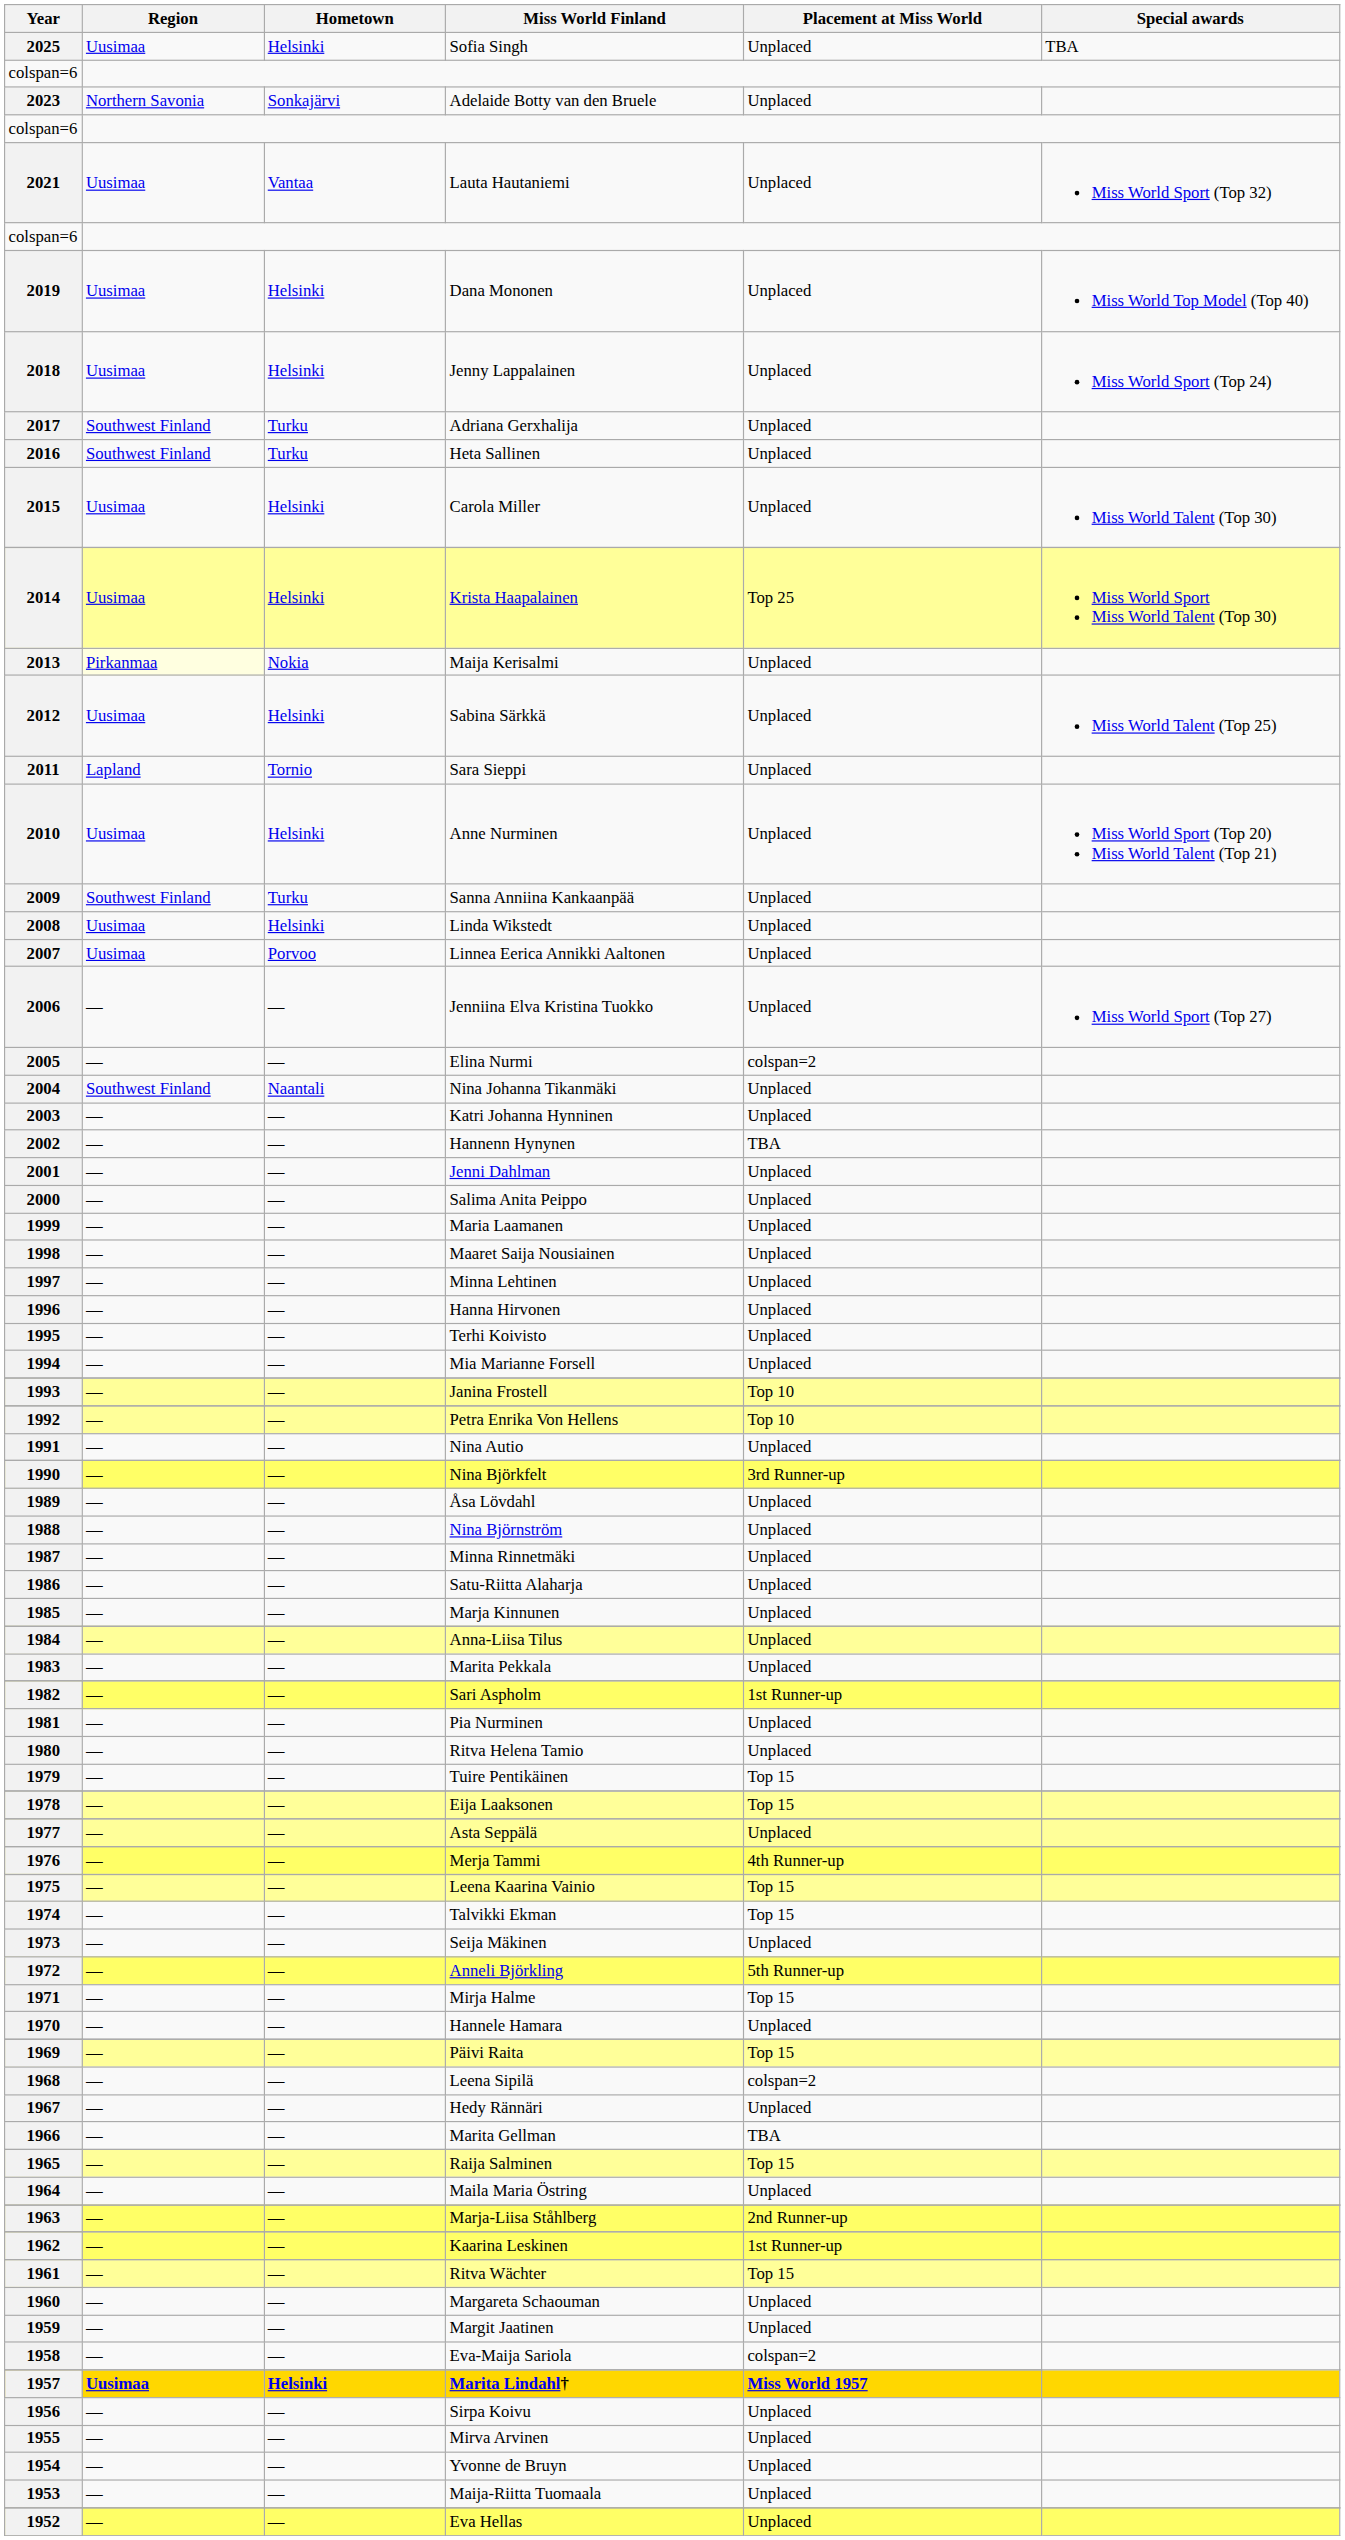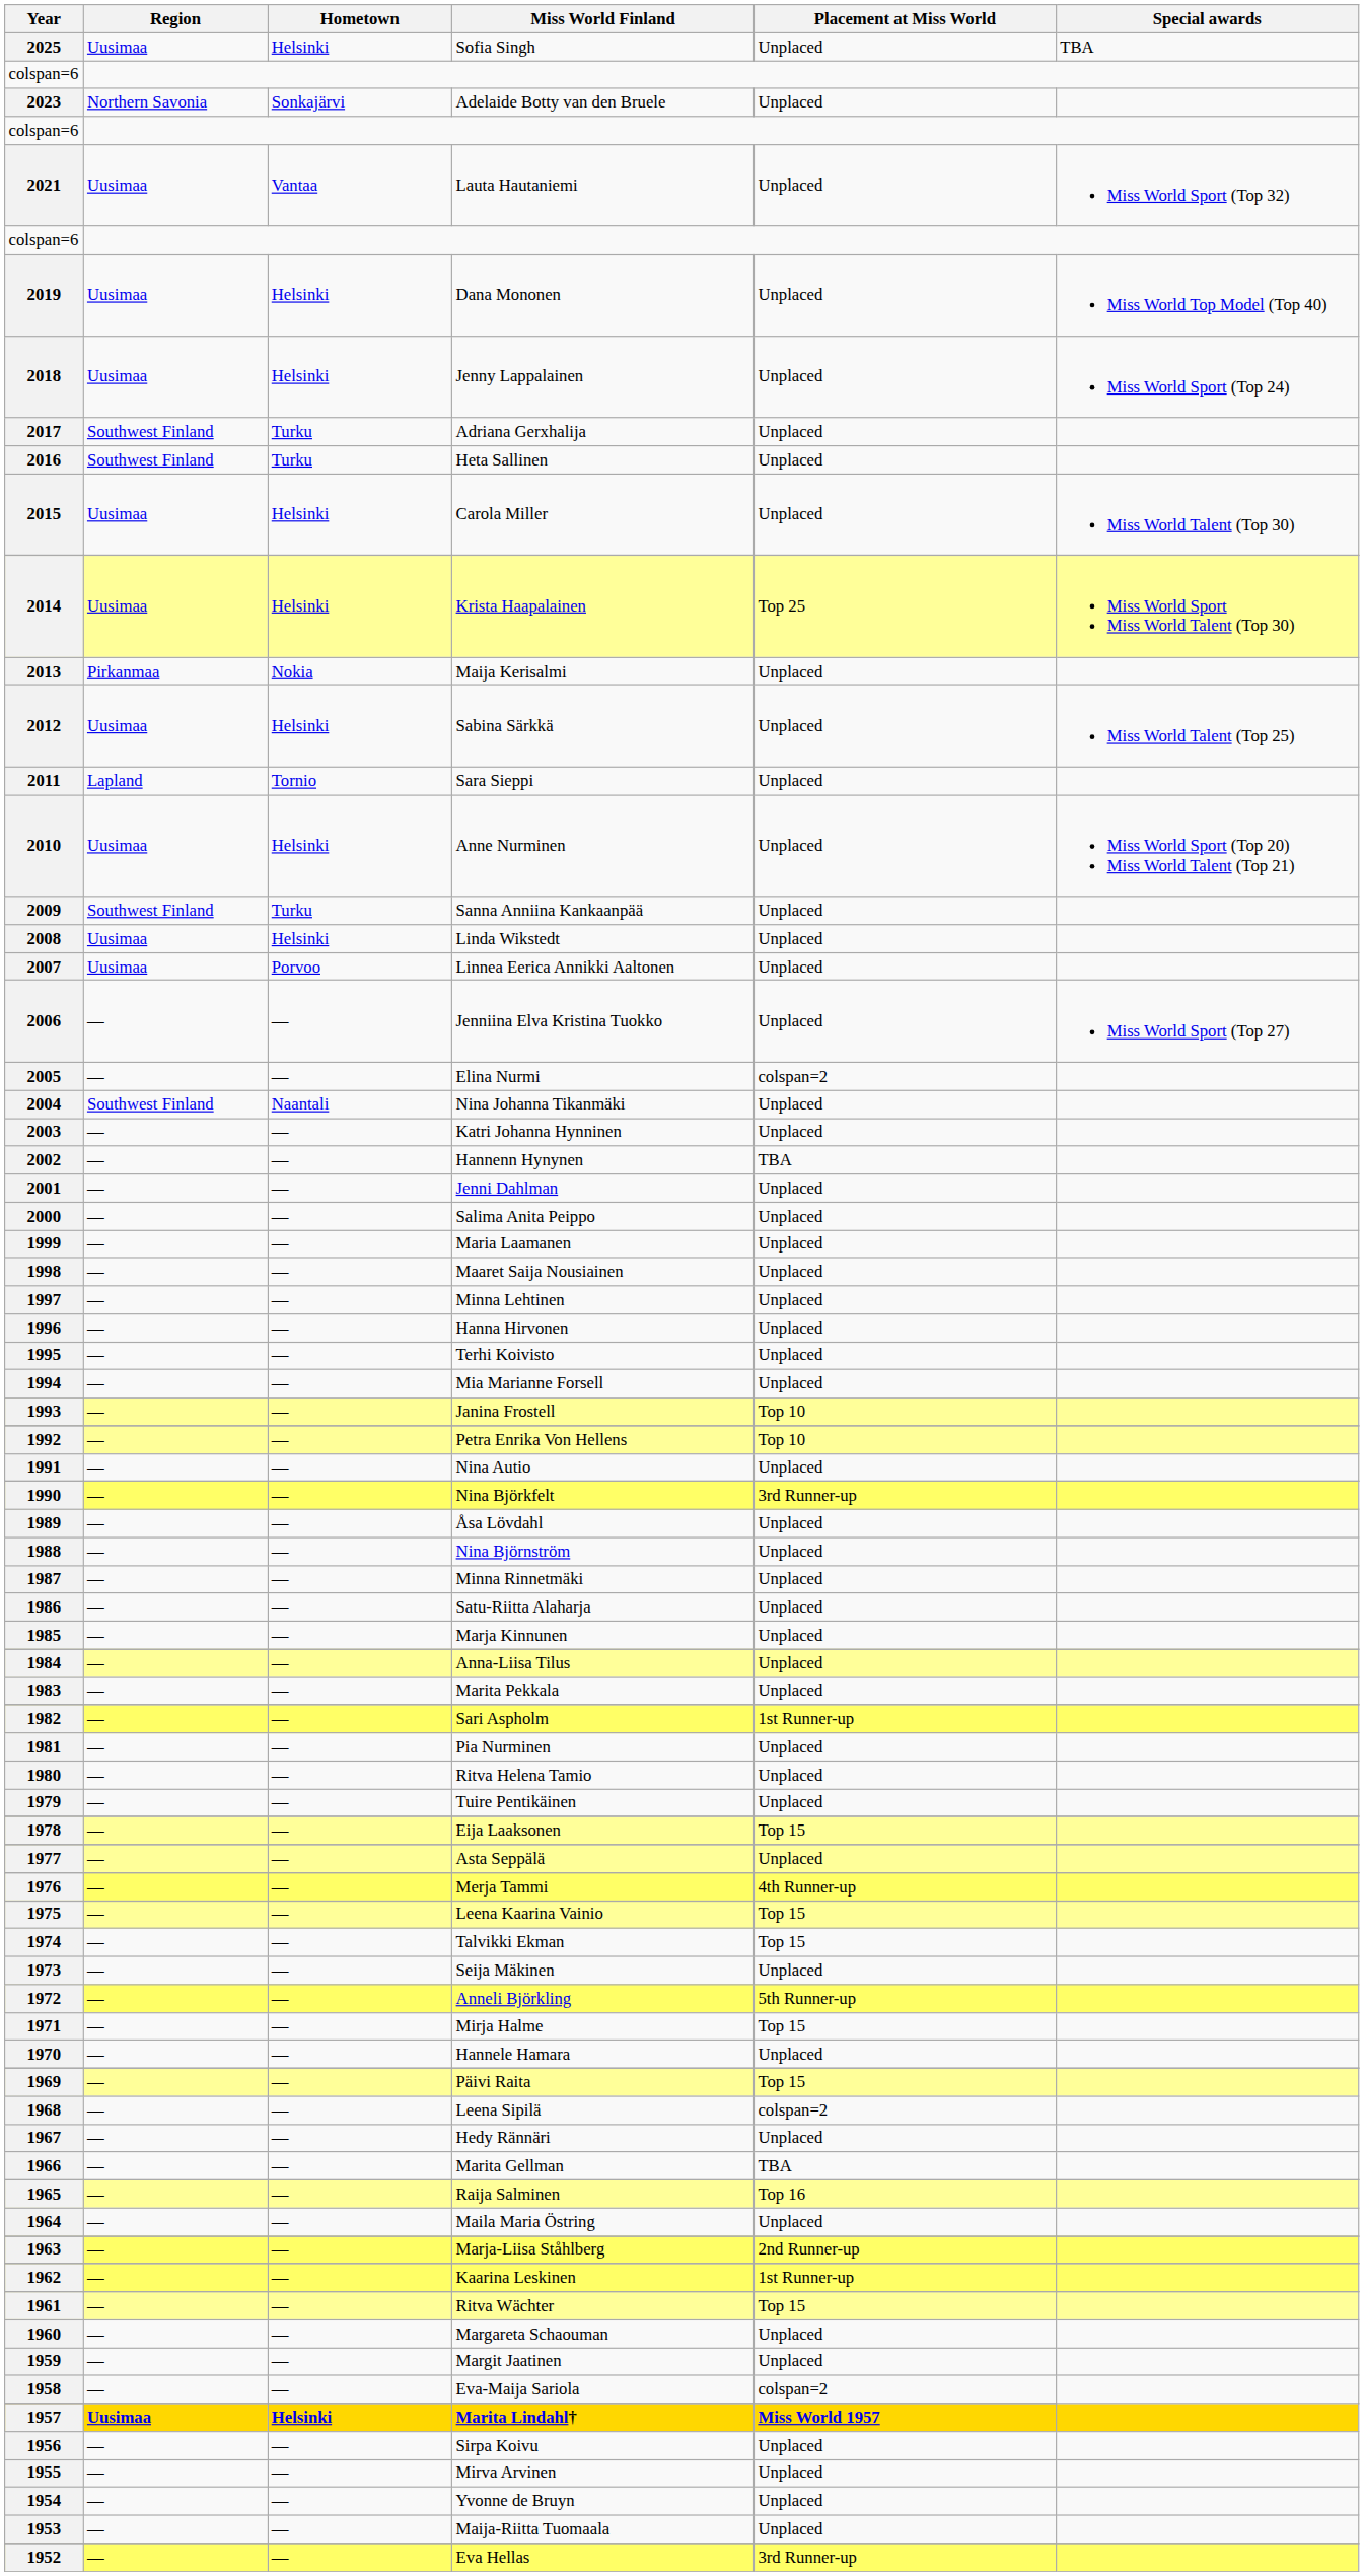2013 | Region: lightyellow background -> no background
1979 | Placement at Miss World: Top 15 -> Unplaced
1965 | Placement at Miss World: Top 15 -> Top 16
1952 | Placement at Miss World: Unplaced -> 3rd Runner-up
